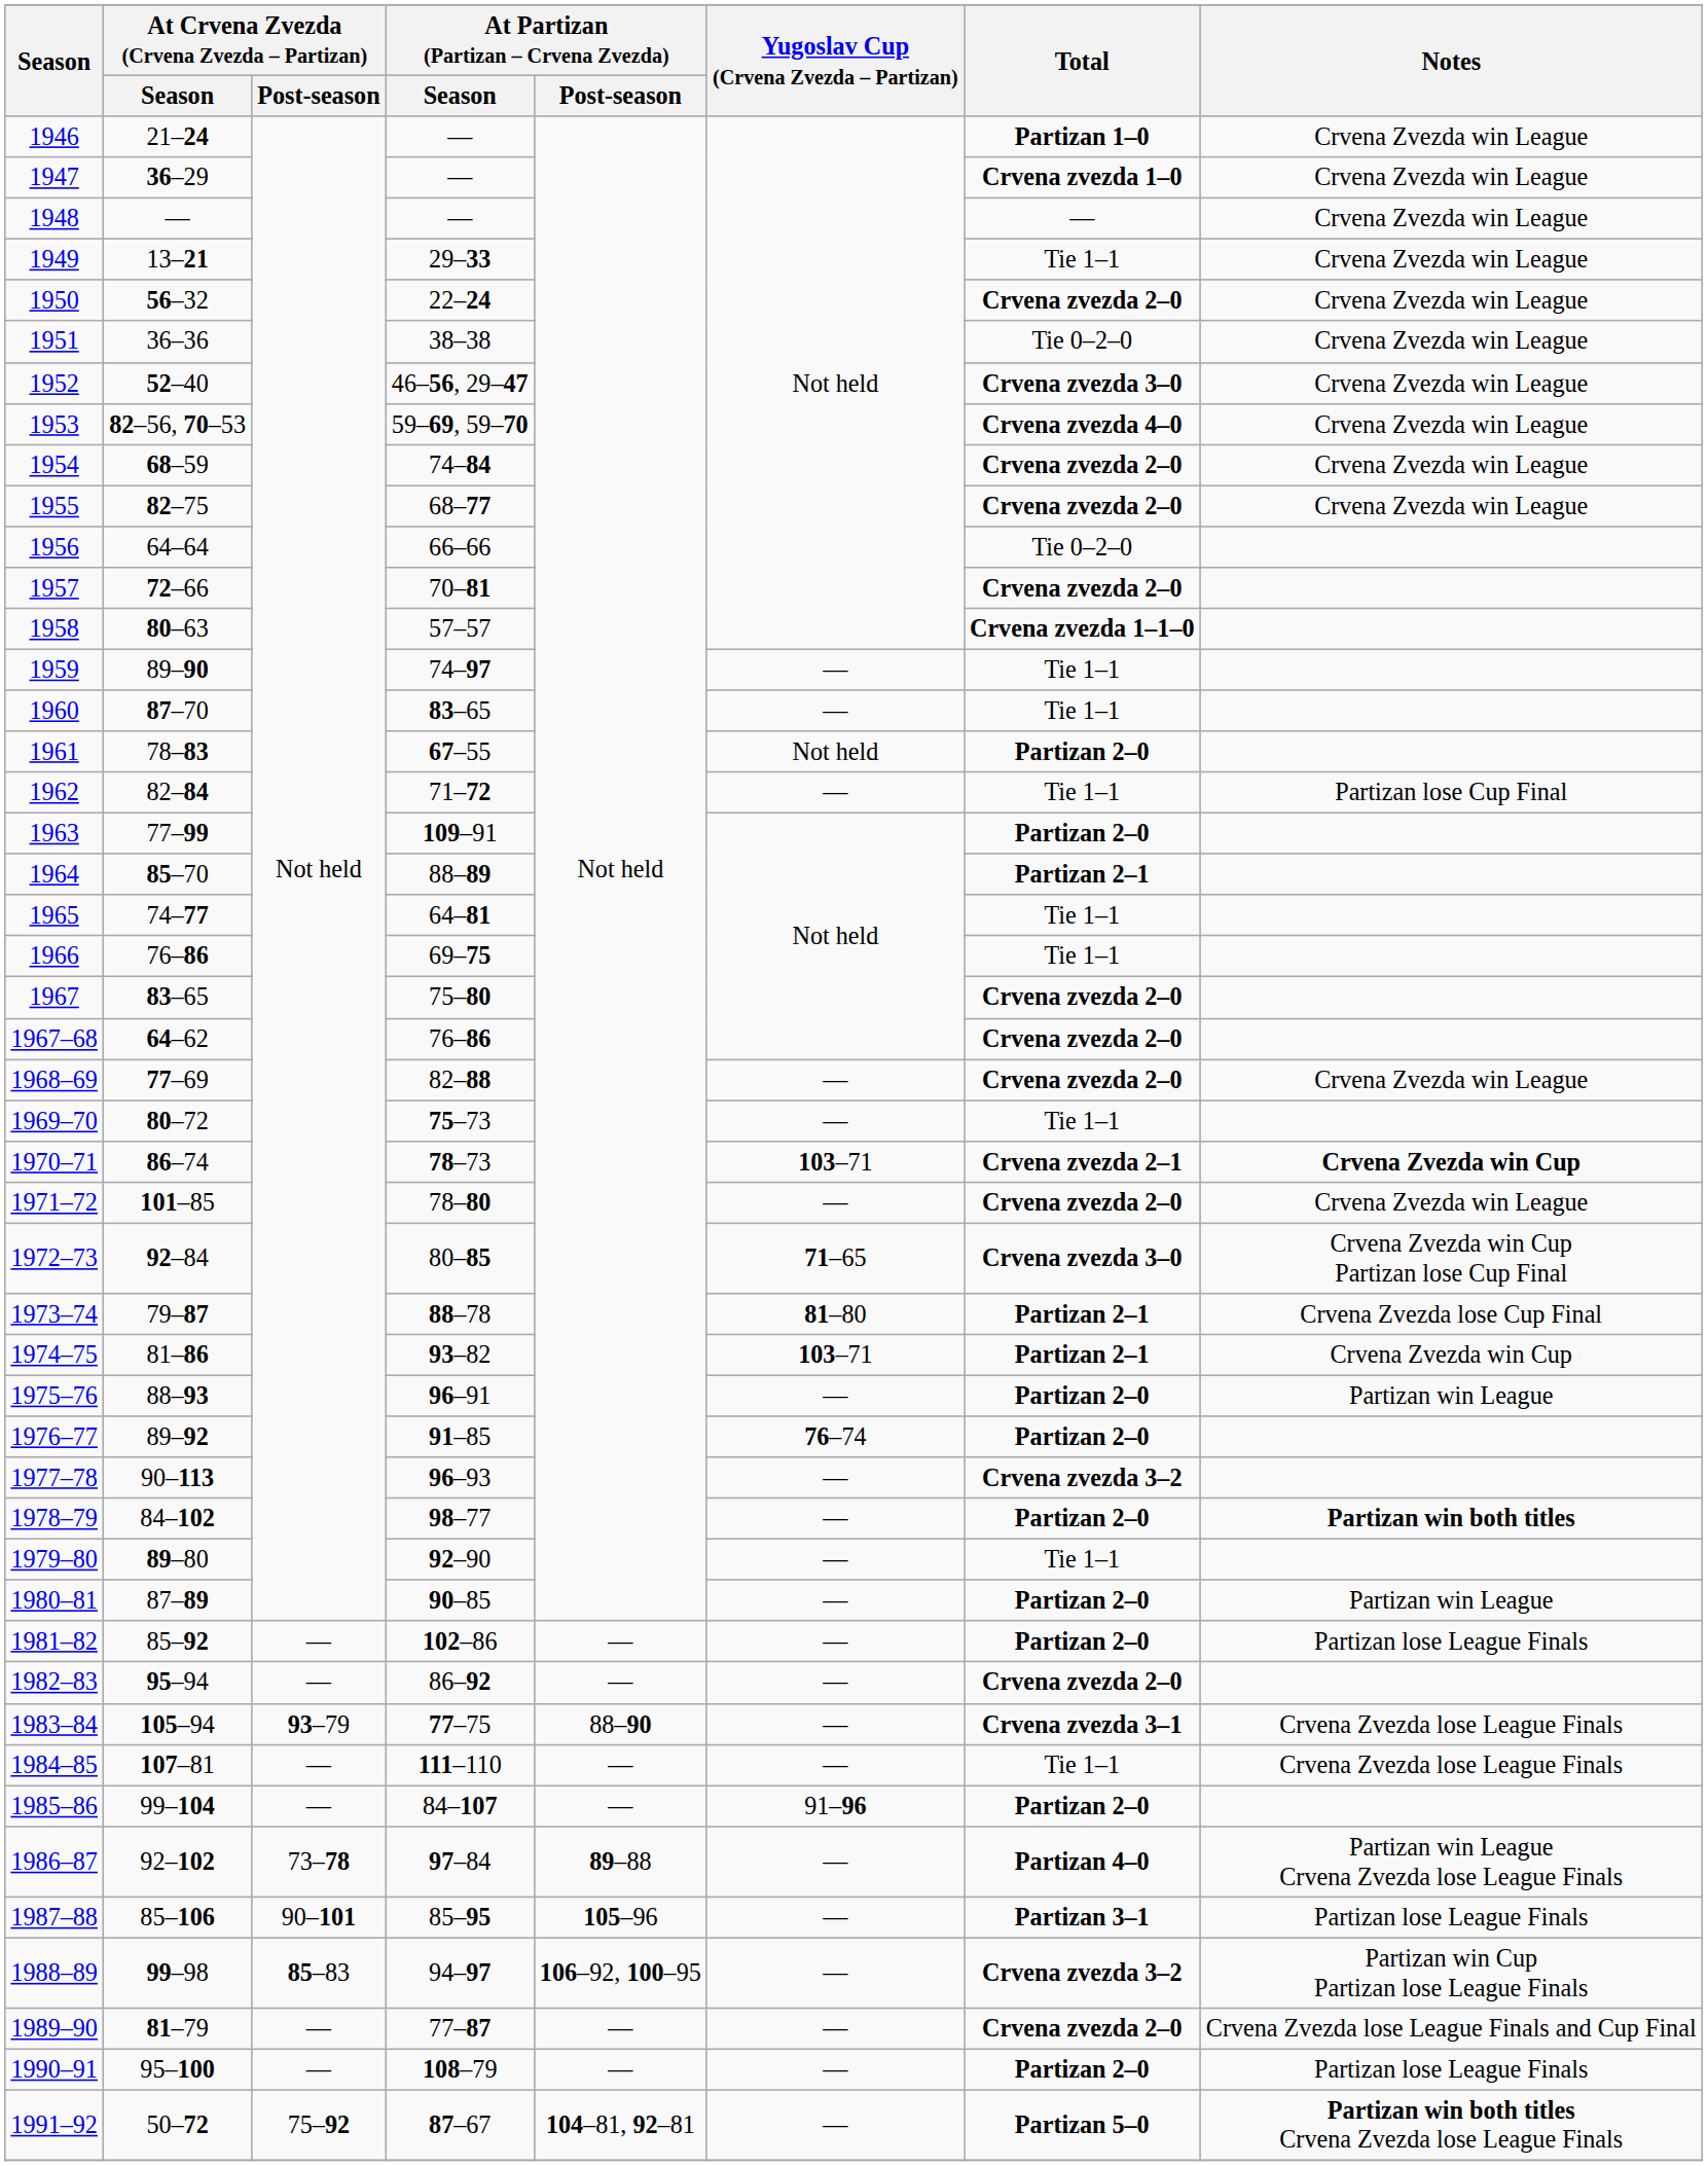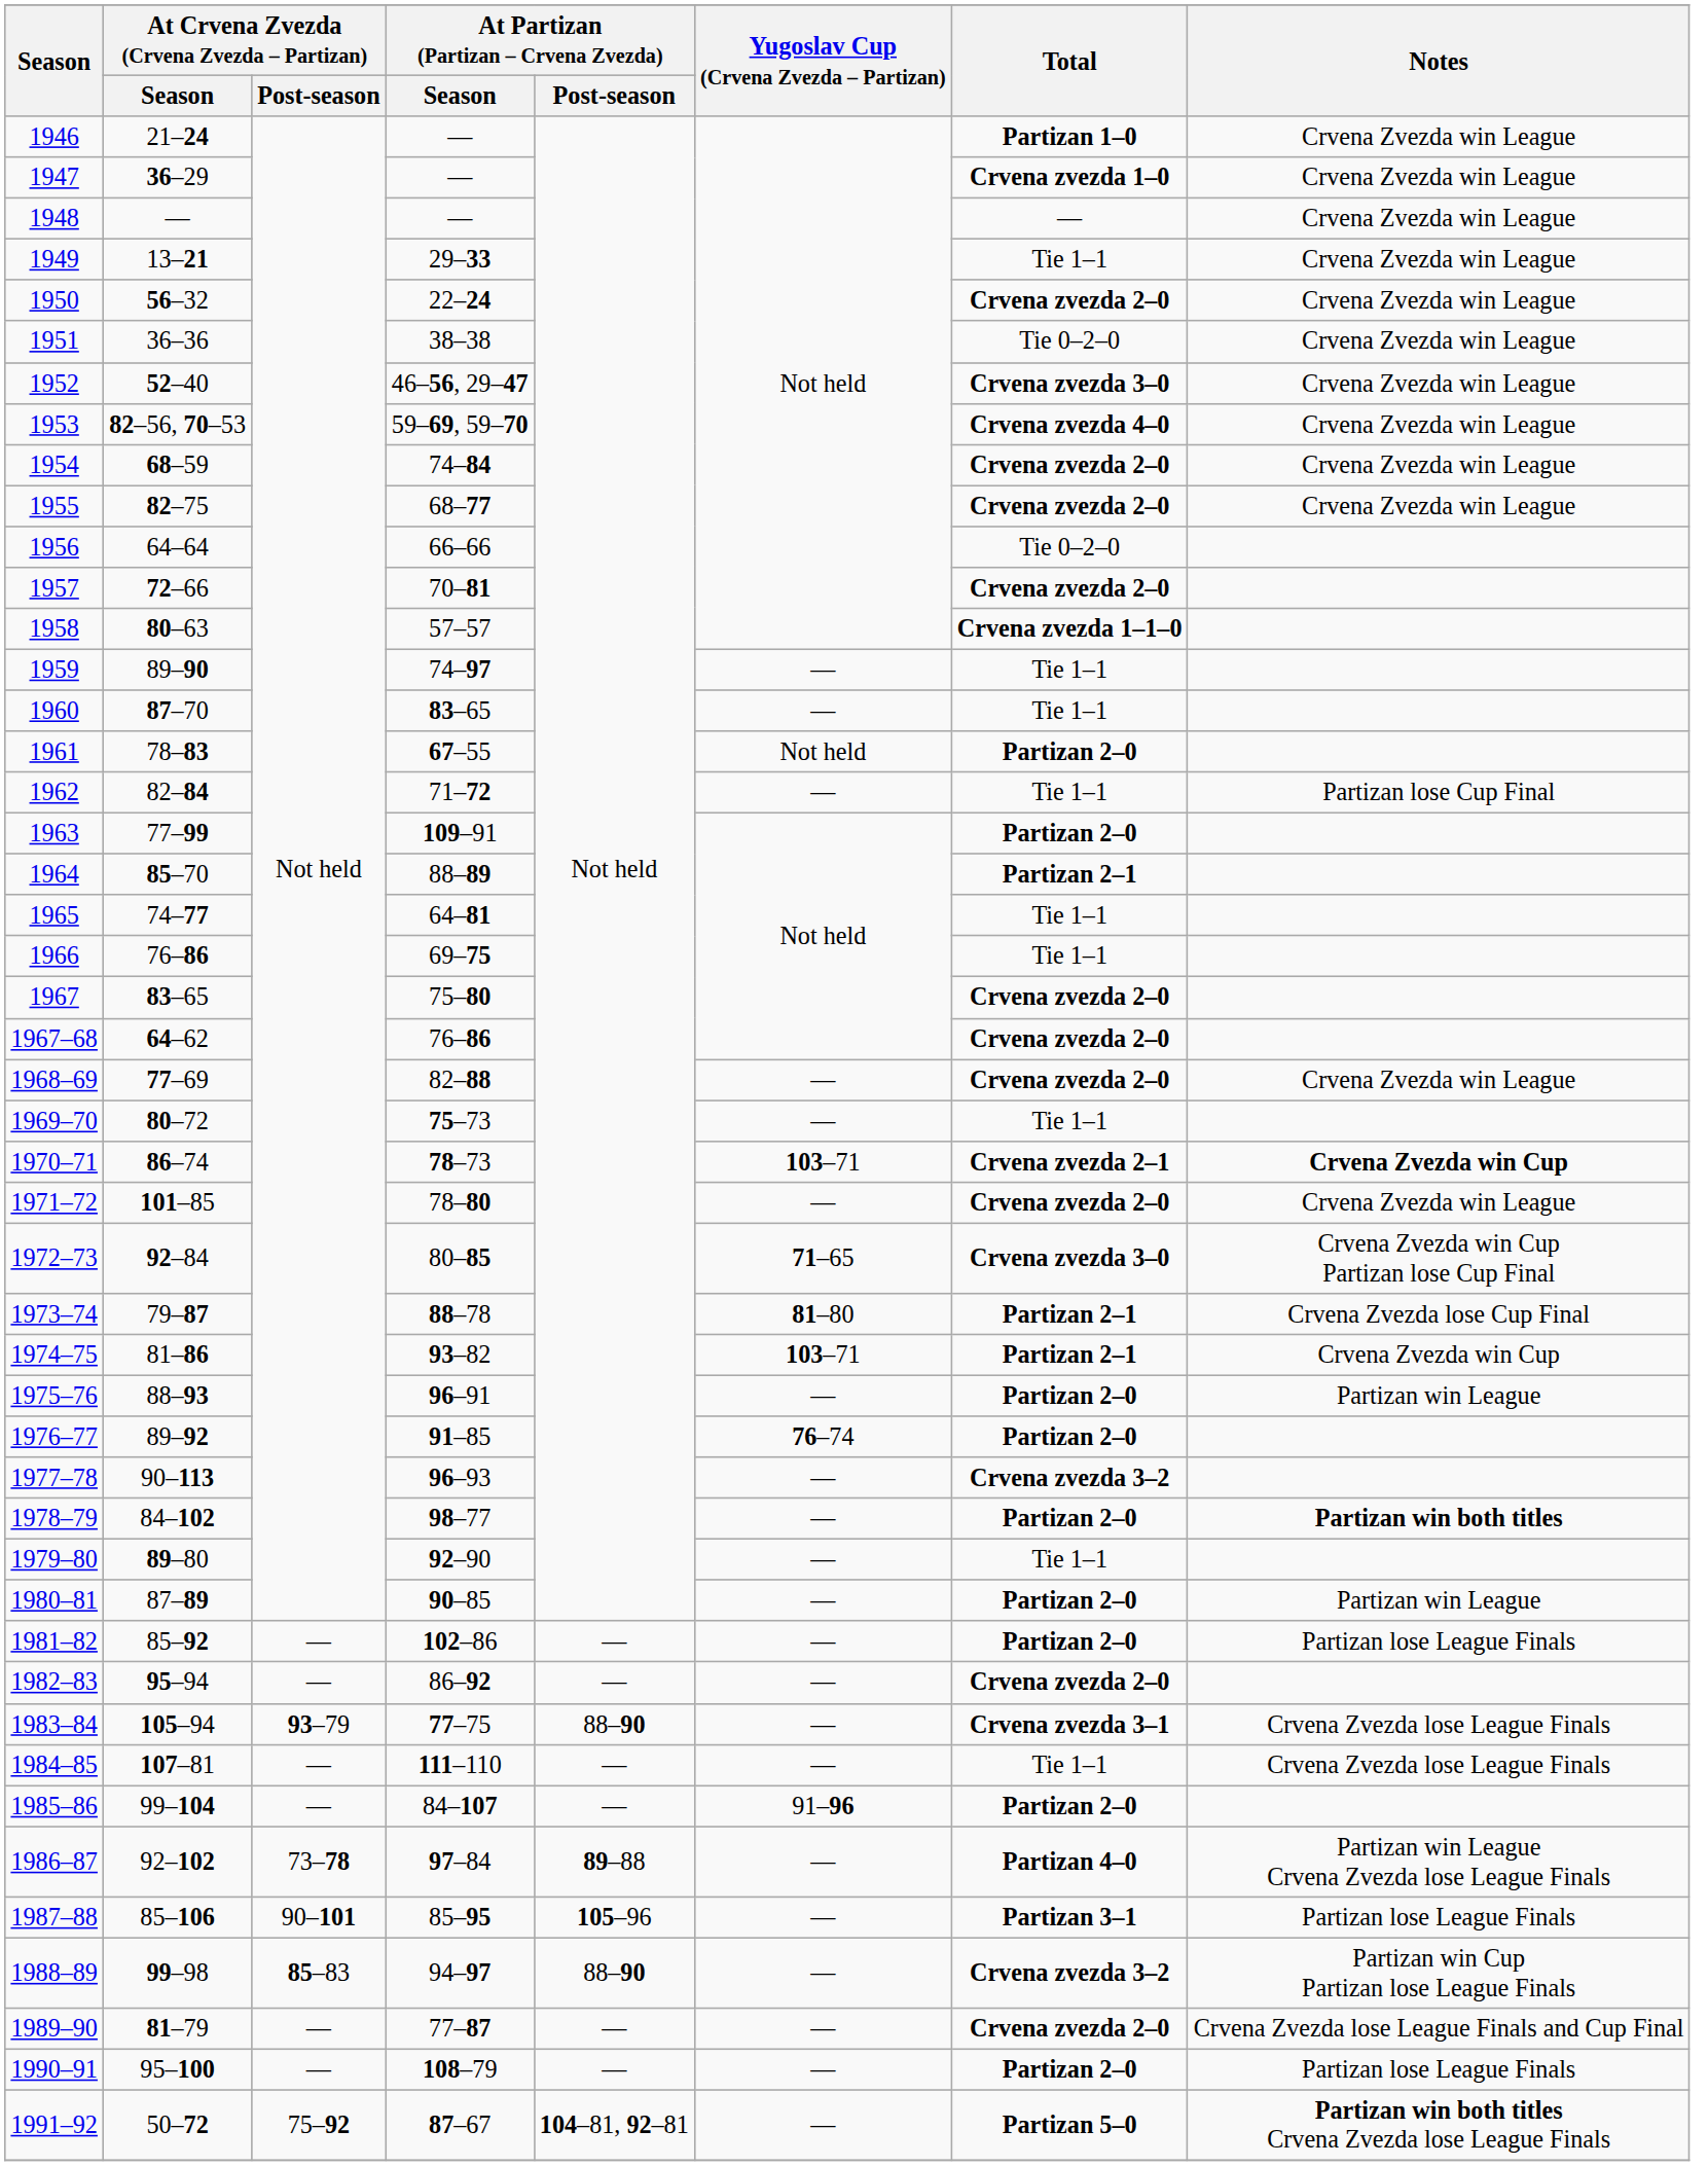1988–89 | At Partizan (Partizan – Crvena Zvezda) / Post-season: 106–92, 100–95 -> 88–90
